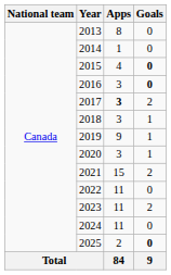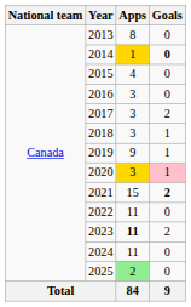2014 | Apps: no background -> gold background
2014 | Goals: normal -> bold
2015 | Goals: bold -> normal
2016 | Goals: bold -> normal
2017 | Apps: bold -> normal
2020 | Apps: no background -> gold background
2020 | Goals: no background -> pink background
2021 | Goals: normal -> bold
2023 | Apps: normal -> bold
2025 | Apps: no background -> lightgreen background
2025 | Goals: bold -> normal
